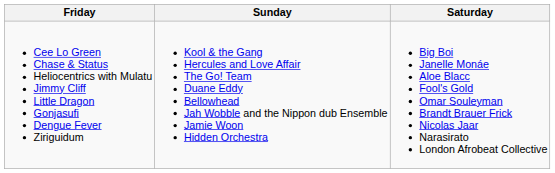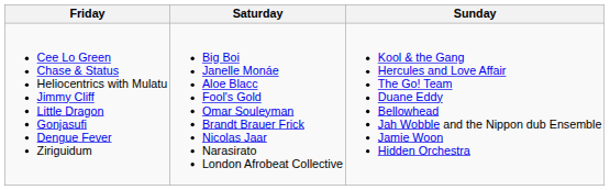columns swapped: Saturday <-> Sunday
